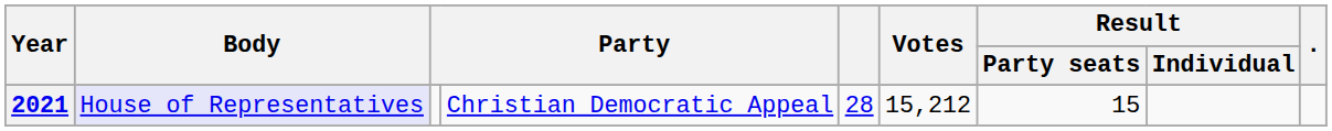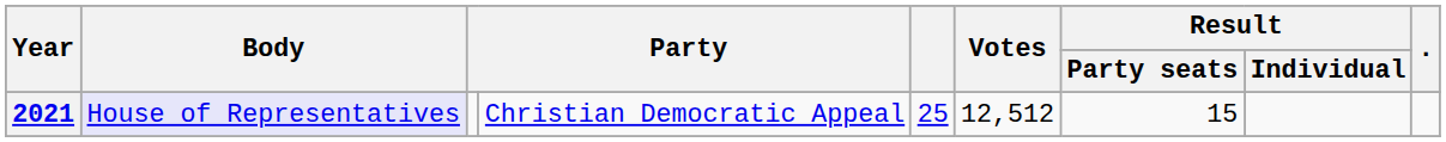2021 | column 5: 28 -> 25
2021 | Votes: 15,212 -> 12,512
